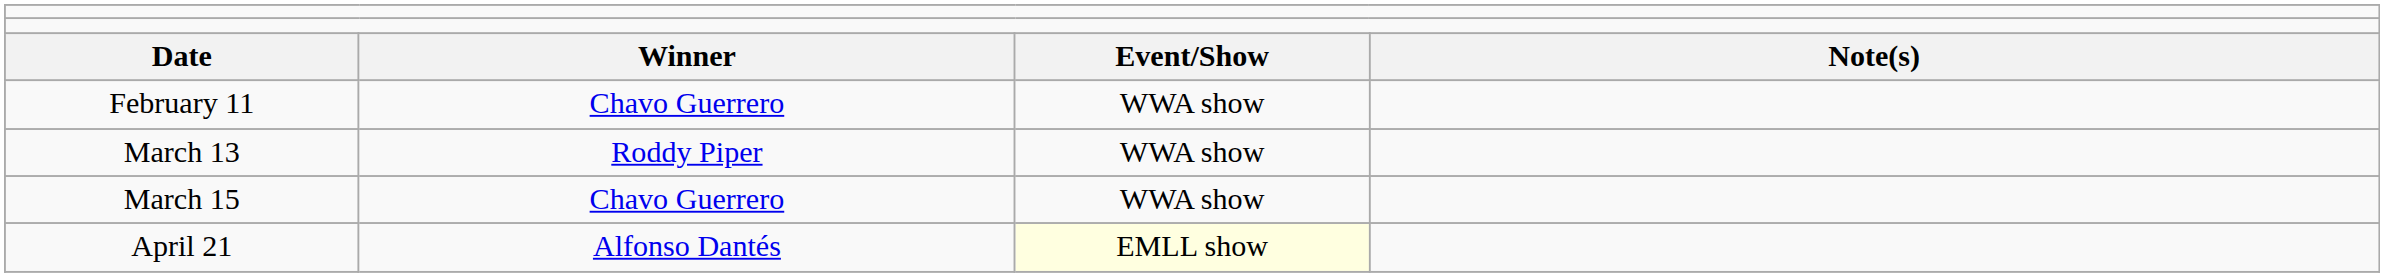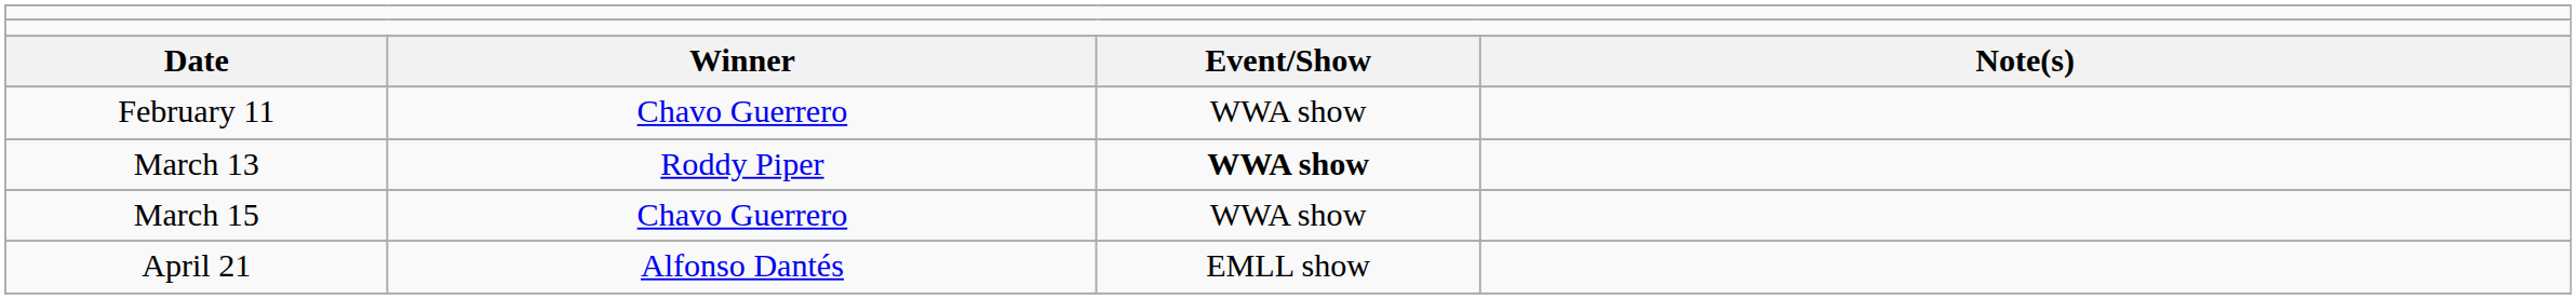March 13 | column 3: normal -> bold
April 21 | column 3: lightyellow background -> no background
